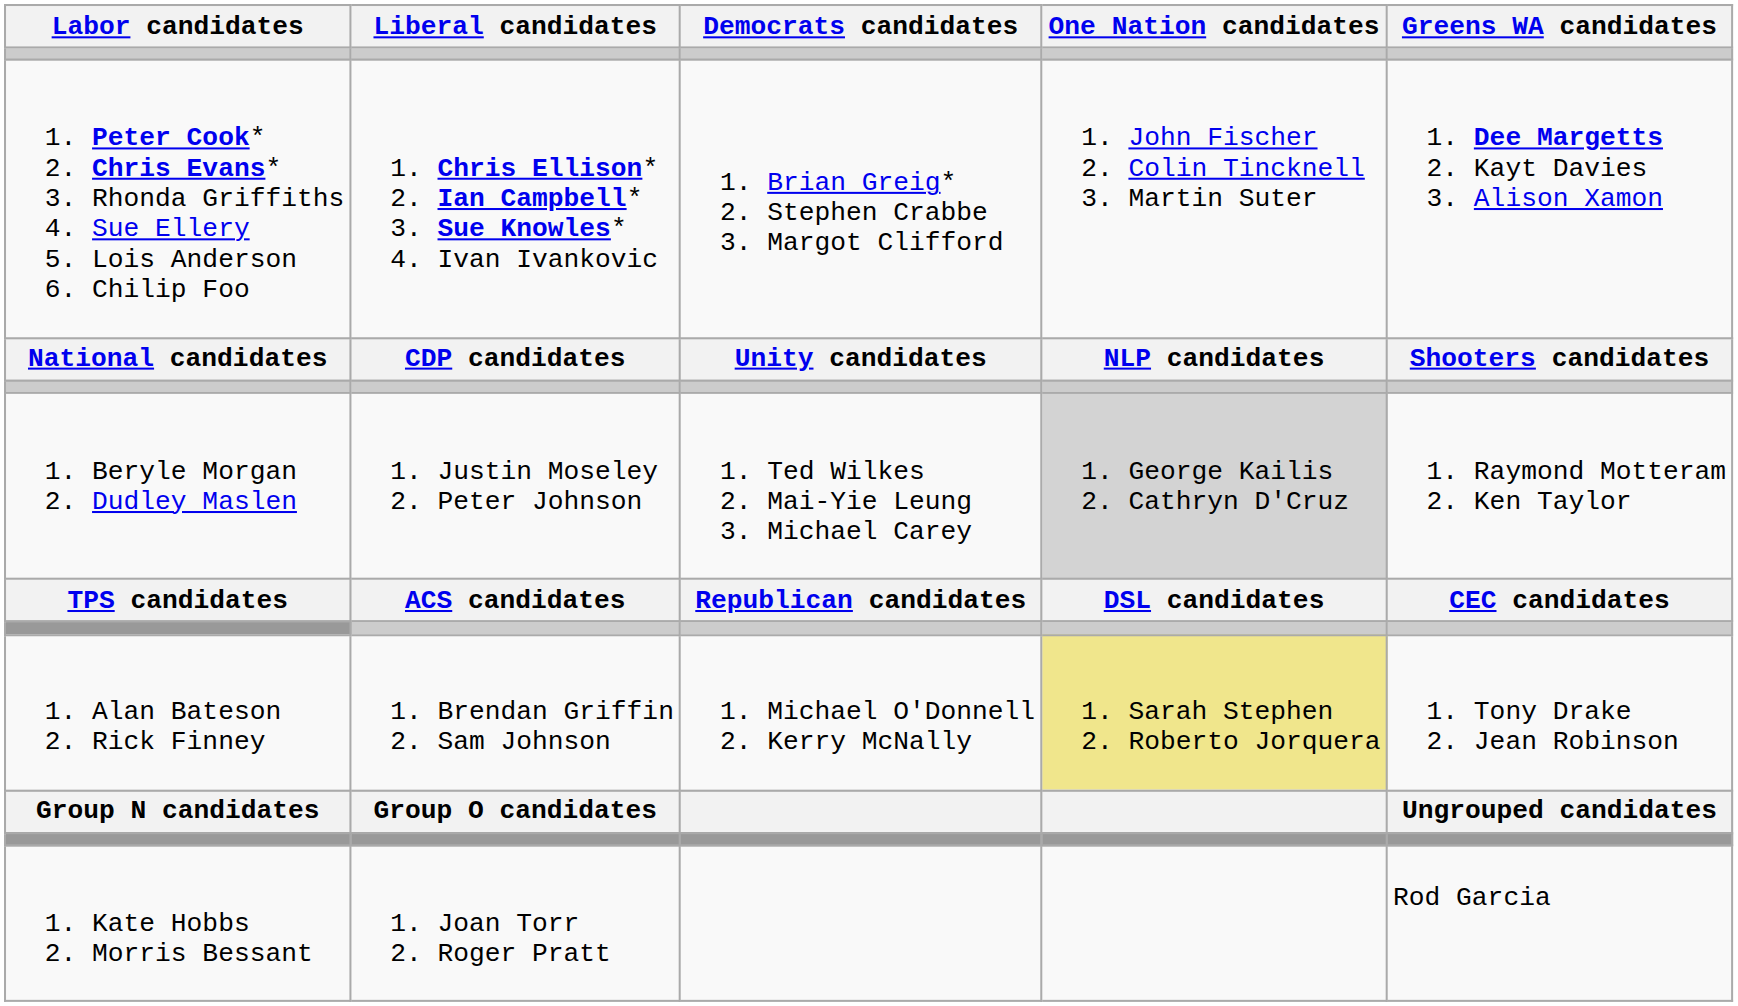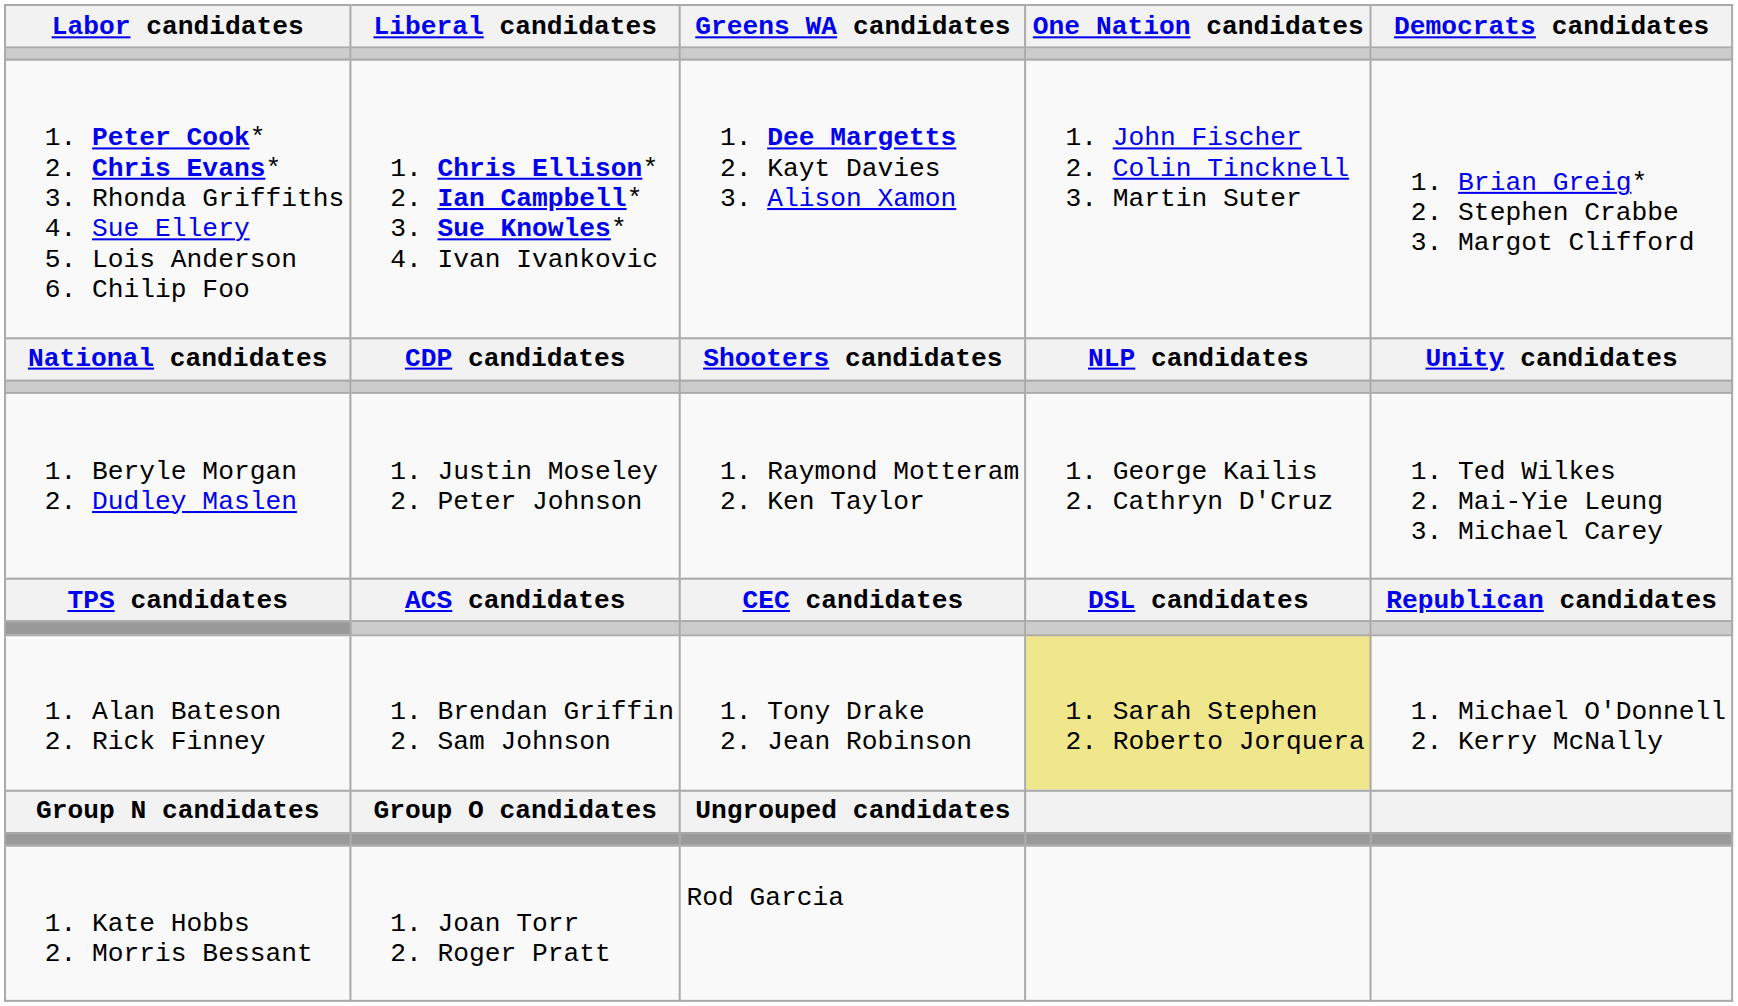columns swapped: Greens WA candidates <-> Democrats candidates
Beryle Morgan Dudley Maslen | One Nation candidates: lightgrey background -> no background
